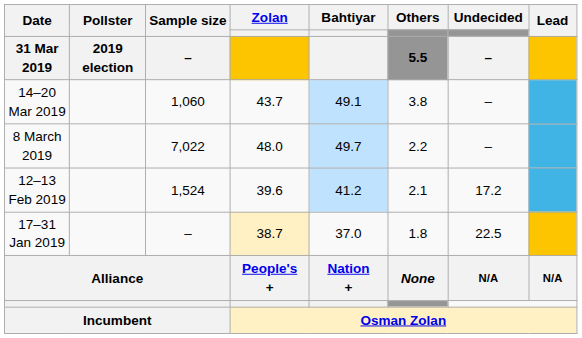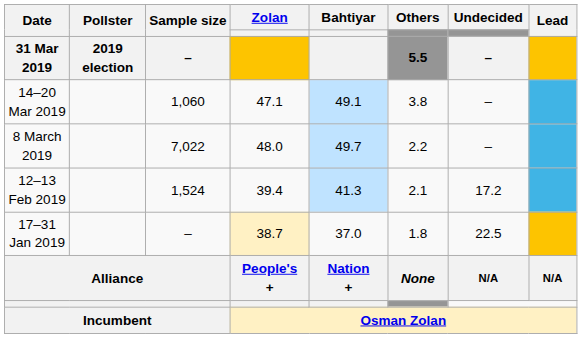14–20 Mar 2019 | Zolan: 43.7 -> 47.1
12–13 Feb 2019 | Zolan: 39.6 -> 39.4
12–13 Feb 2019 | Bahtiyar: 41.2 -> 41.3
